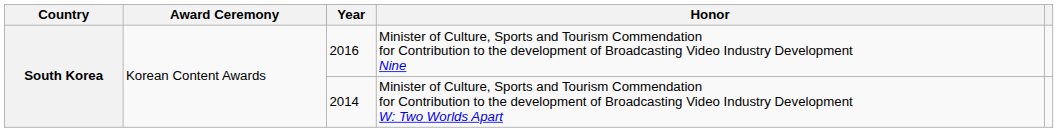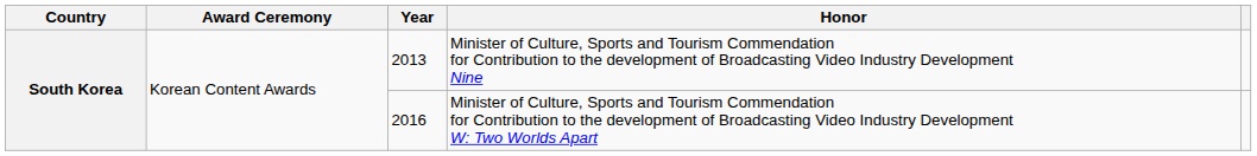row 2 | Year: 2016 -> 2013
row 3 | Year: 2014 -> 2016
